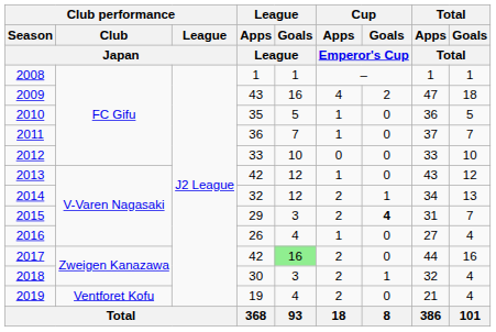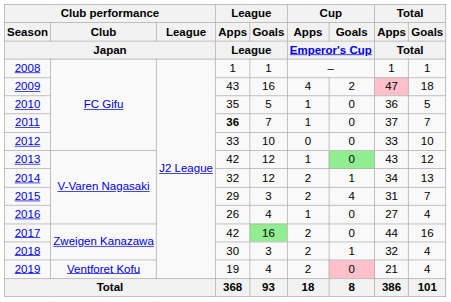2009 | Total / Apps / Total: no background -> pink background
2011 | League / Apps / League: normal -> bold
2013 | Cup / Goals / Emperor's Cup: no background -> lightgreen background
2015 | Cup / Goals / Emperor's Cup: bold -> normal
2019 | Cup / Goals / Emperor's Cup: no background -> pink background
